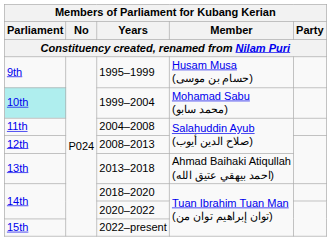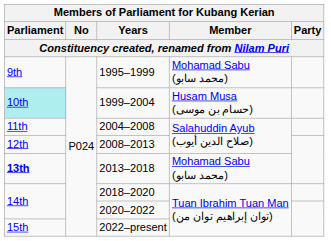1995–1999 | Member: Husam Musa (حسام بن موسى) -> Mohamad Sabu (محمد سابو)
1999–2004 | Member: Mohamad Sabu (محمد سابو) -> Husam Musa (حسام بن موسى)
2013–2018 | Parliament: normal -> bold
2013–2018 | Member: Ahmad Baihaki Atiqullah (احمد بيهقي عتيق الله) -> Mohamad Sabu (محمد سابو)
